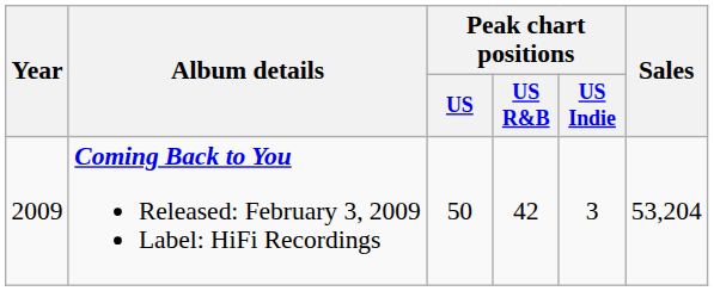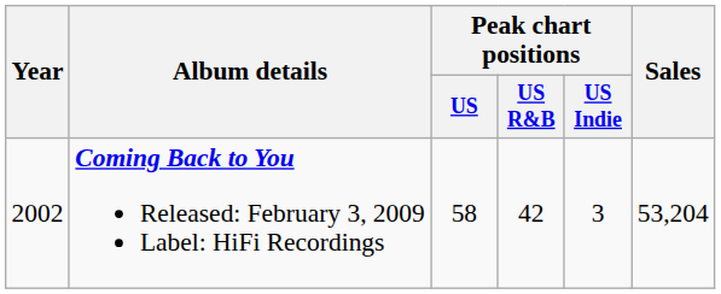row 3 | Year: 2009 -> 2002
row 3 | Peak chart positions / US: 50 -> 58
